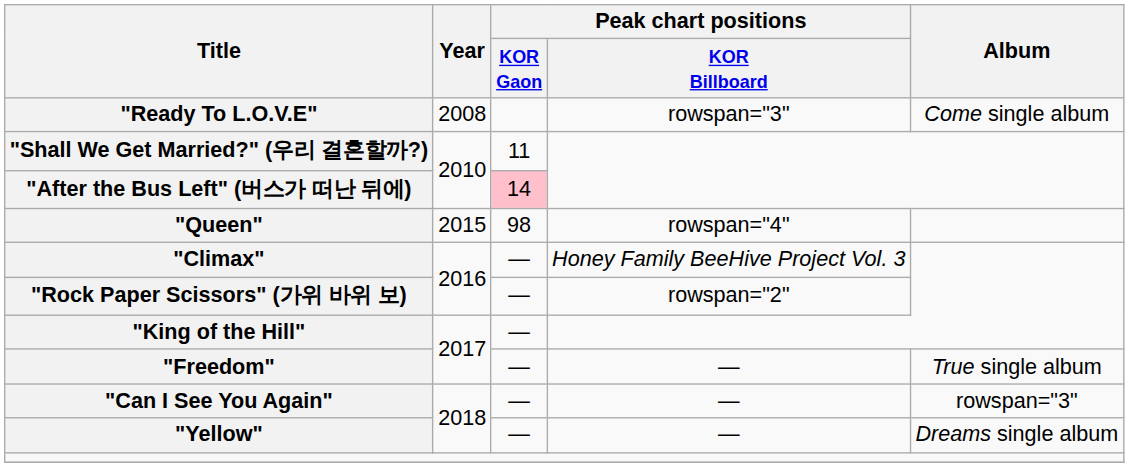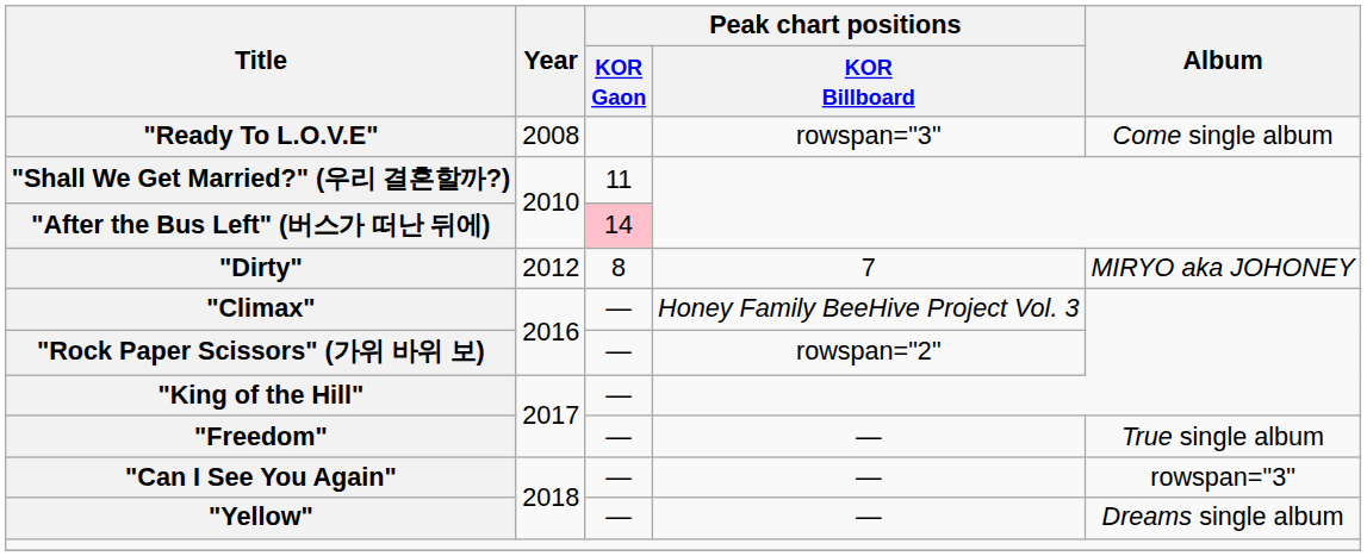+ row: "Dirty" | 2012 | 8 | 7 | MIRYO aka JOHONEY
- row: "Queen" | 2015 | 98 | rowspan="4"
